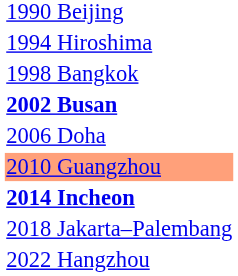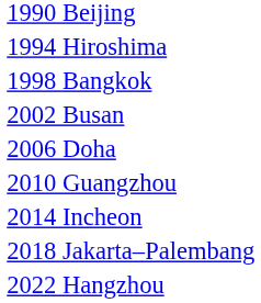2002 Busan | column 1: bold -> normal
2010 Guangzhou | column 1: lightsalmon background -> no background
2014 Incheon | column 1: bold -> normal
